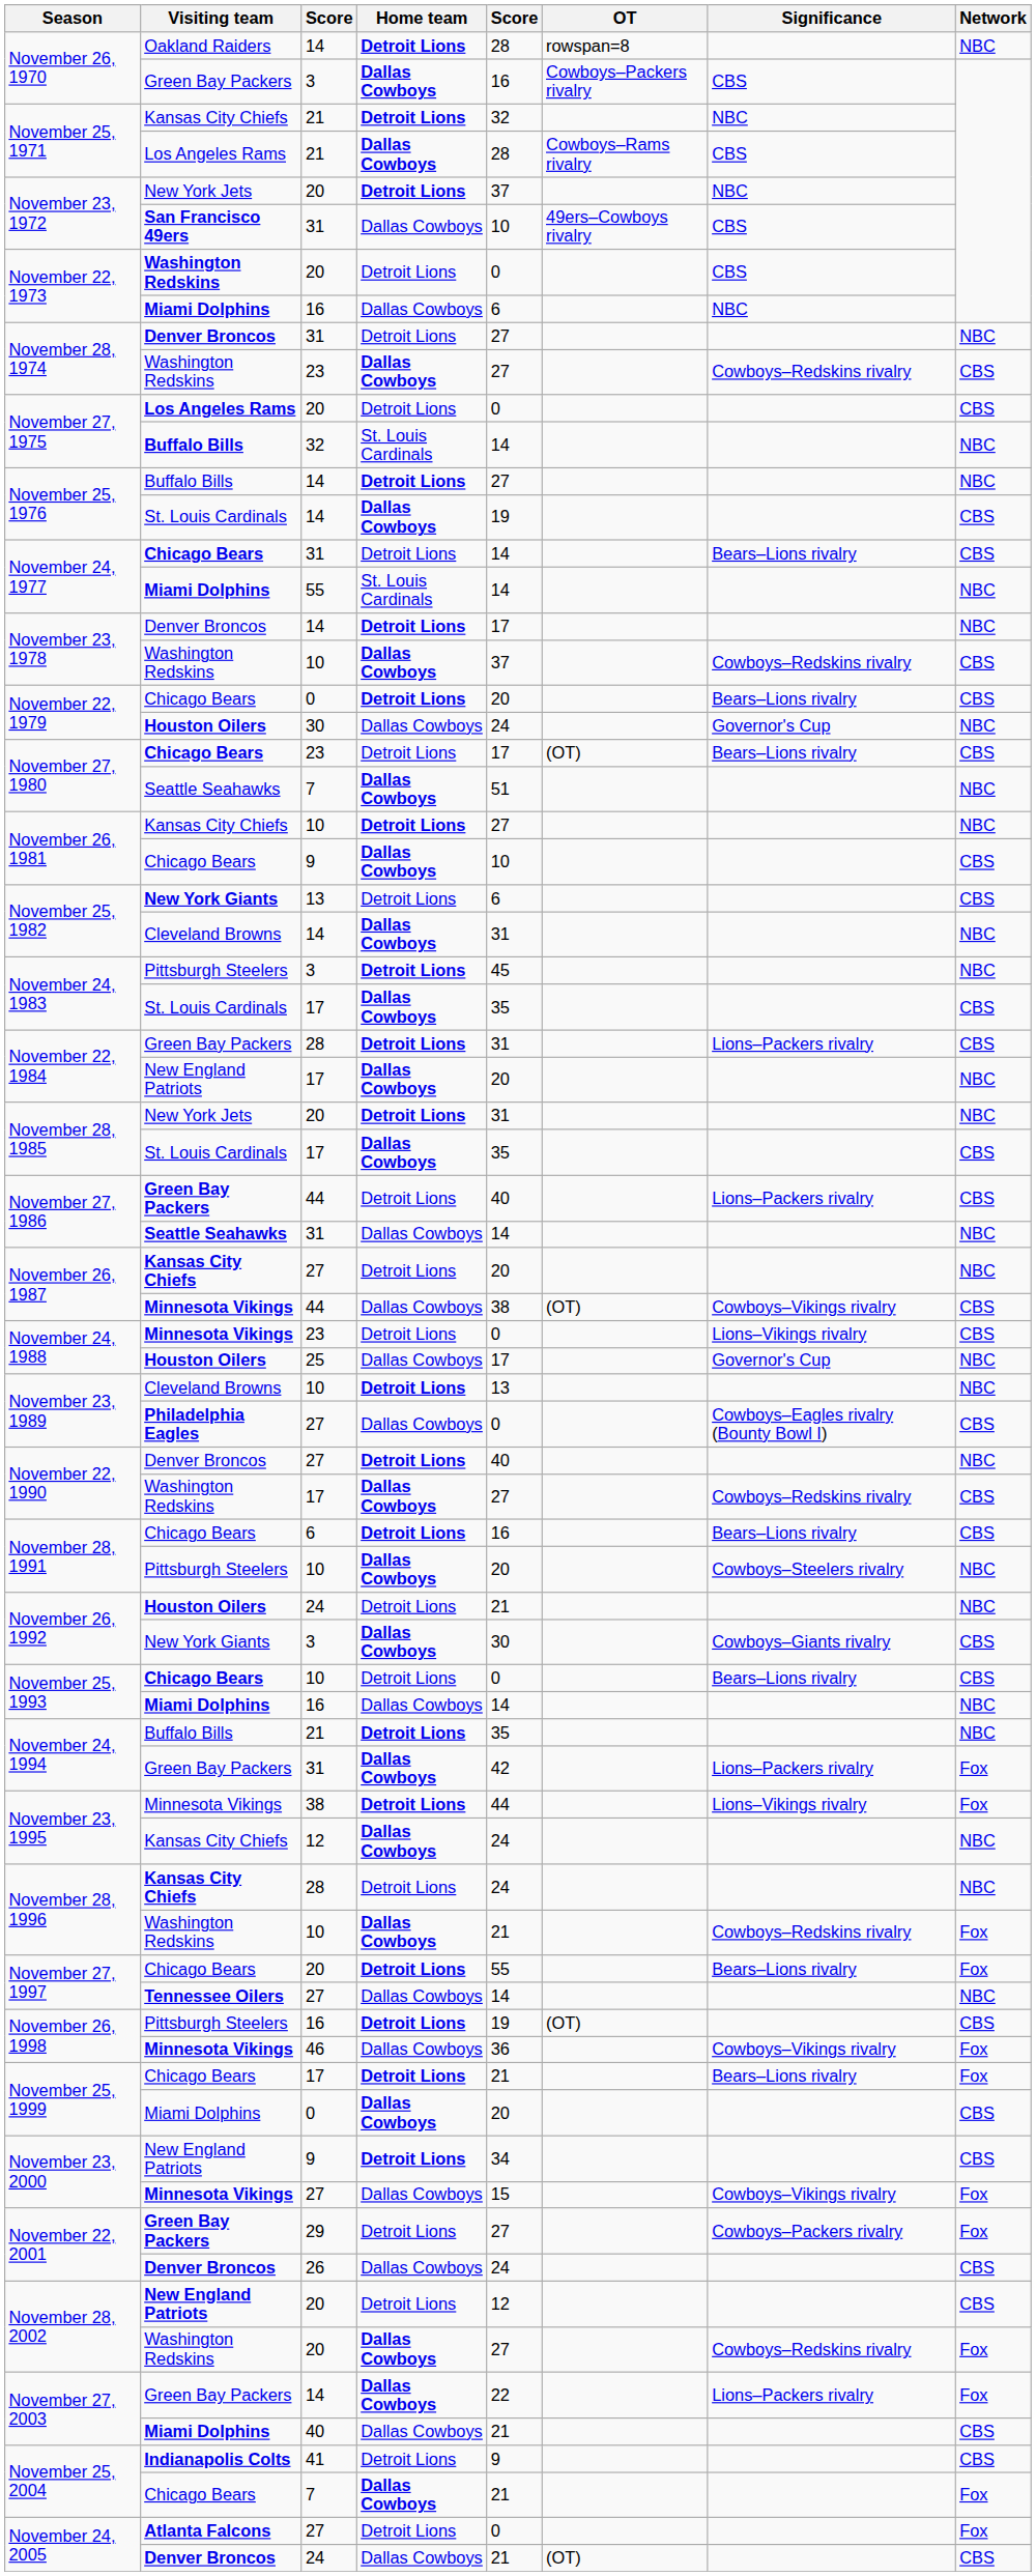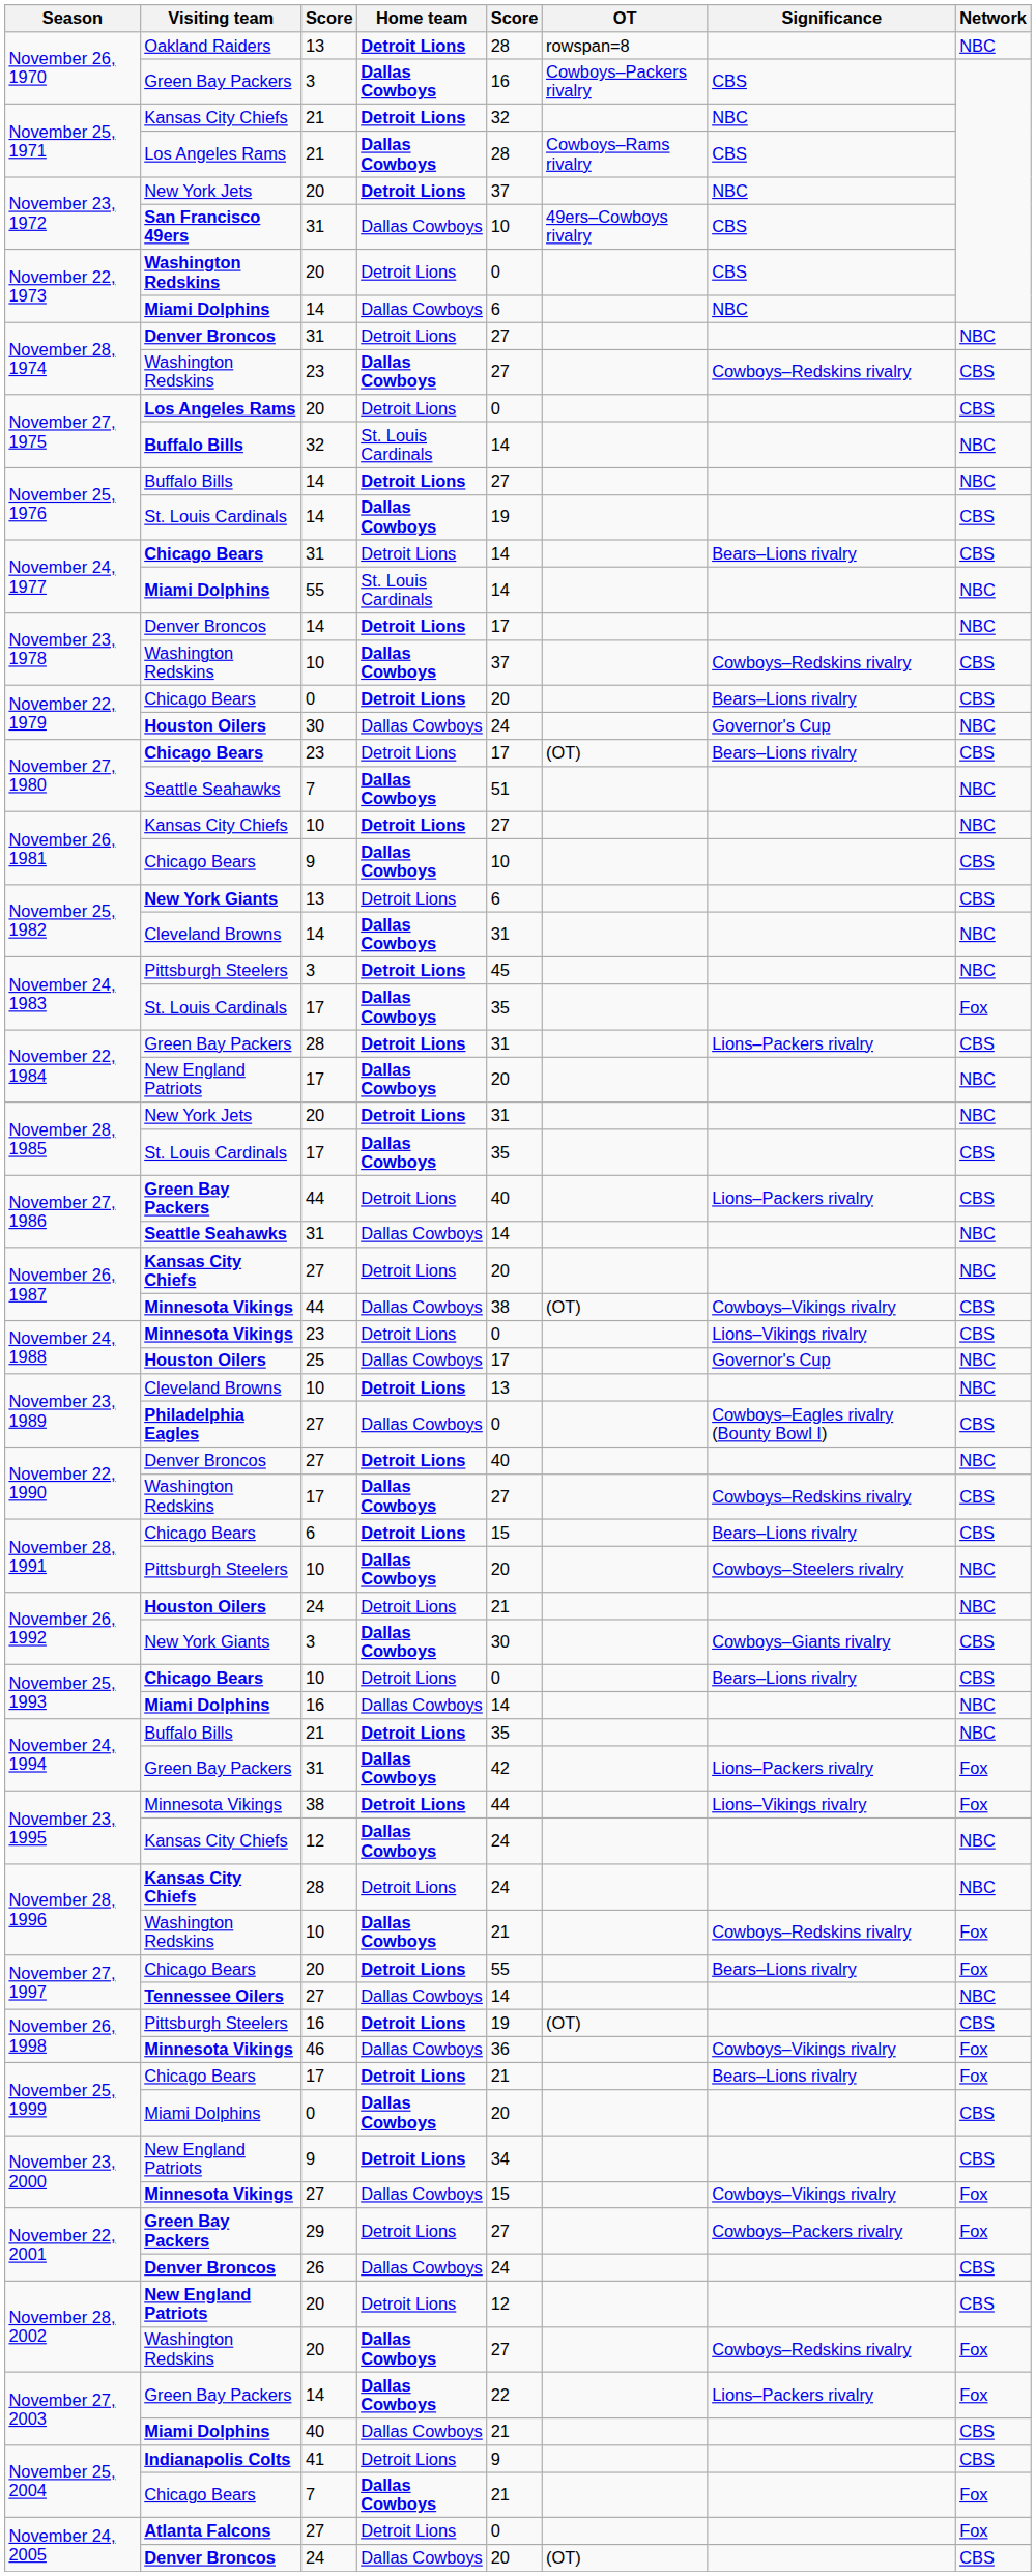November 26, 1970 / Oakland Raiders | column 3: 14 -> 13
November 22, 1973 / Miami Dolphins | column 3: 16 -> 14
November 24, 1983 / St. Louis Cardinals | Network: CBS -> Fox
November 28, 1991 / Chicago Bears | column 5: 16 -> 15
November 24, 2005 / Denver Broncos | column 5: 21 -> 20
